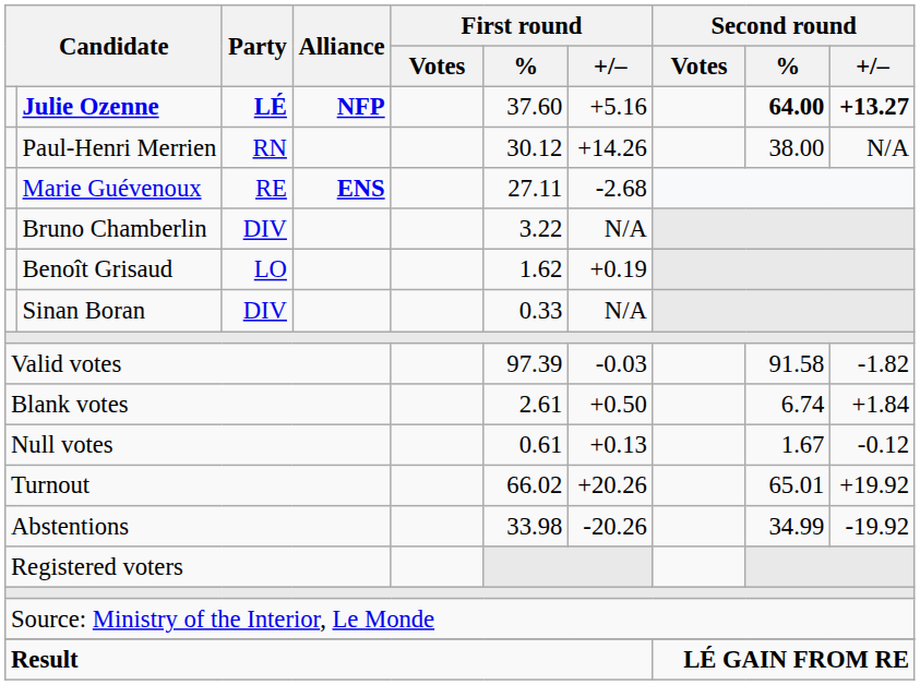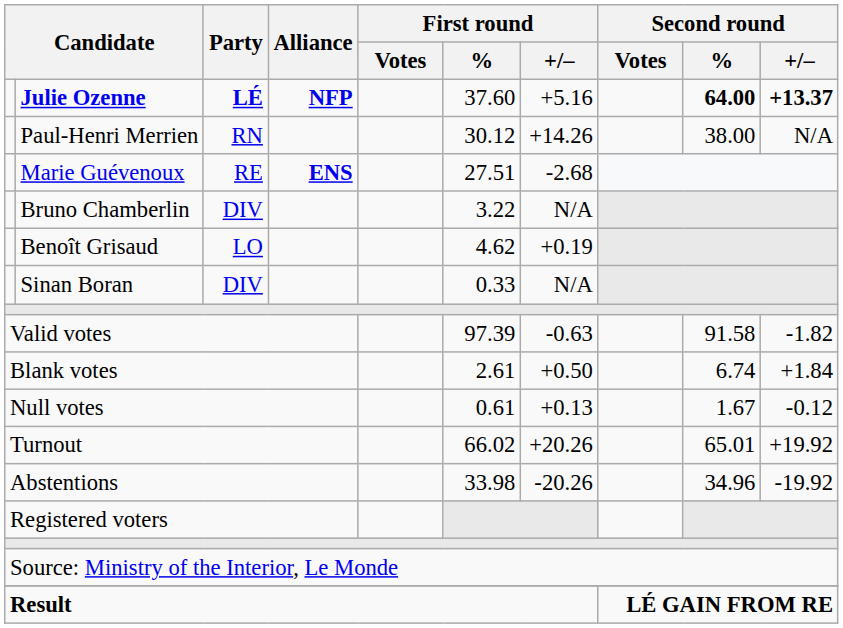Julie Ozenne | Second round / +/–: +13.27 -> +13.37
Marie Guévenoux | First round / %: 27.11 -> 27.51
Benoît Grisaud | First round / %: 1.62 -> 4.62
Valid votes | First round / +/–: -0.03 -> -0.63
Abstentions | Second round / %: 34.99 -> 34.96
